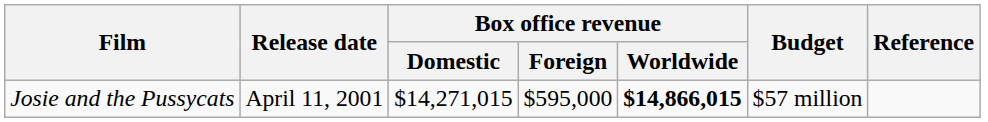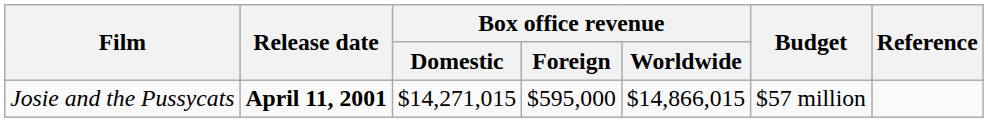Josie and the Pussycats | Release date: normal -> bold
Josie and the Pussycats | Box office revenue / Worldwide: bold -> normal
